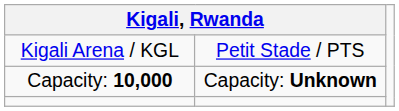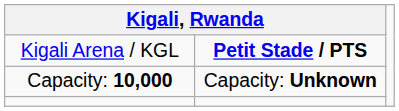Kigali Arena / KGL | column 2: normal -> bold
